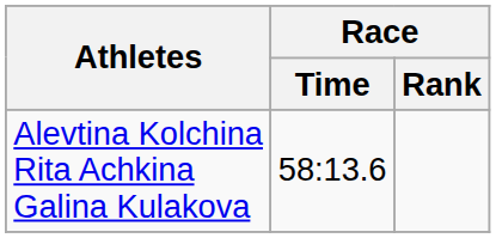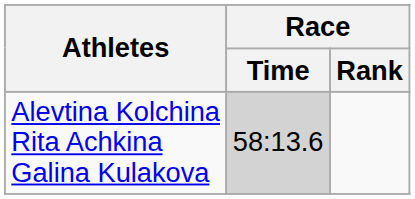Alevtina Kolchina Rita Achkina Galina Kulakova | Race / Time: no background -> lightgrey background
